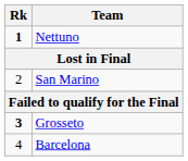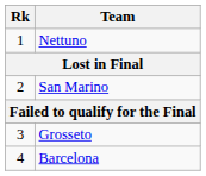Nettuno | Rk: bold -> normal
Grosseto | Rk: bold -> normal
